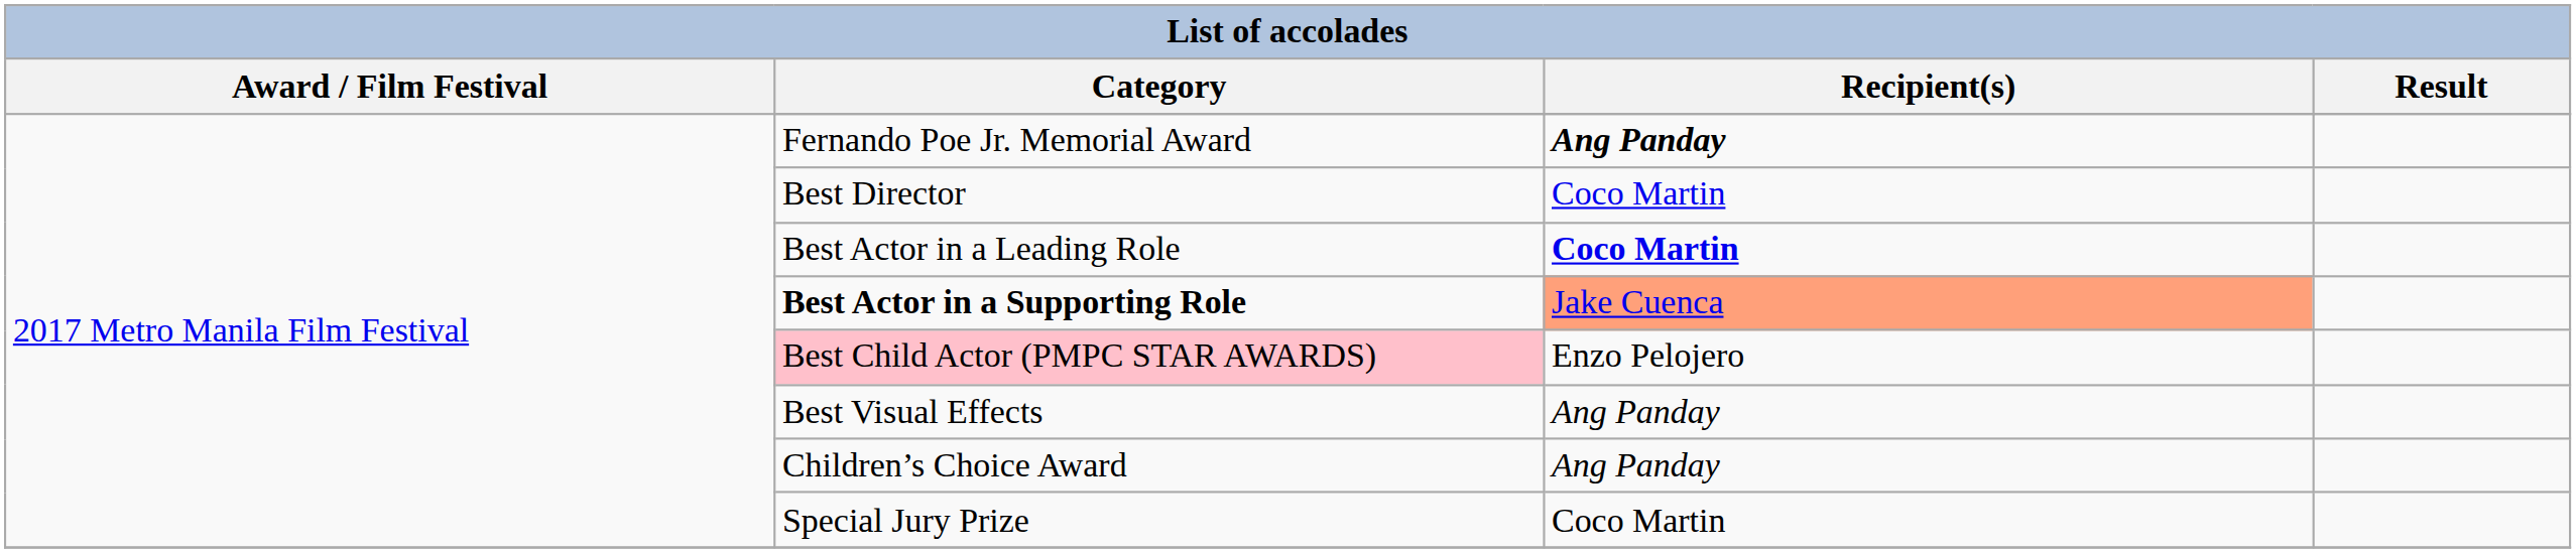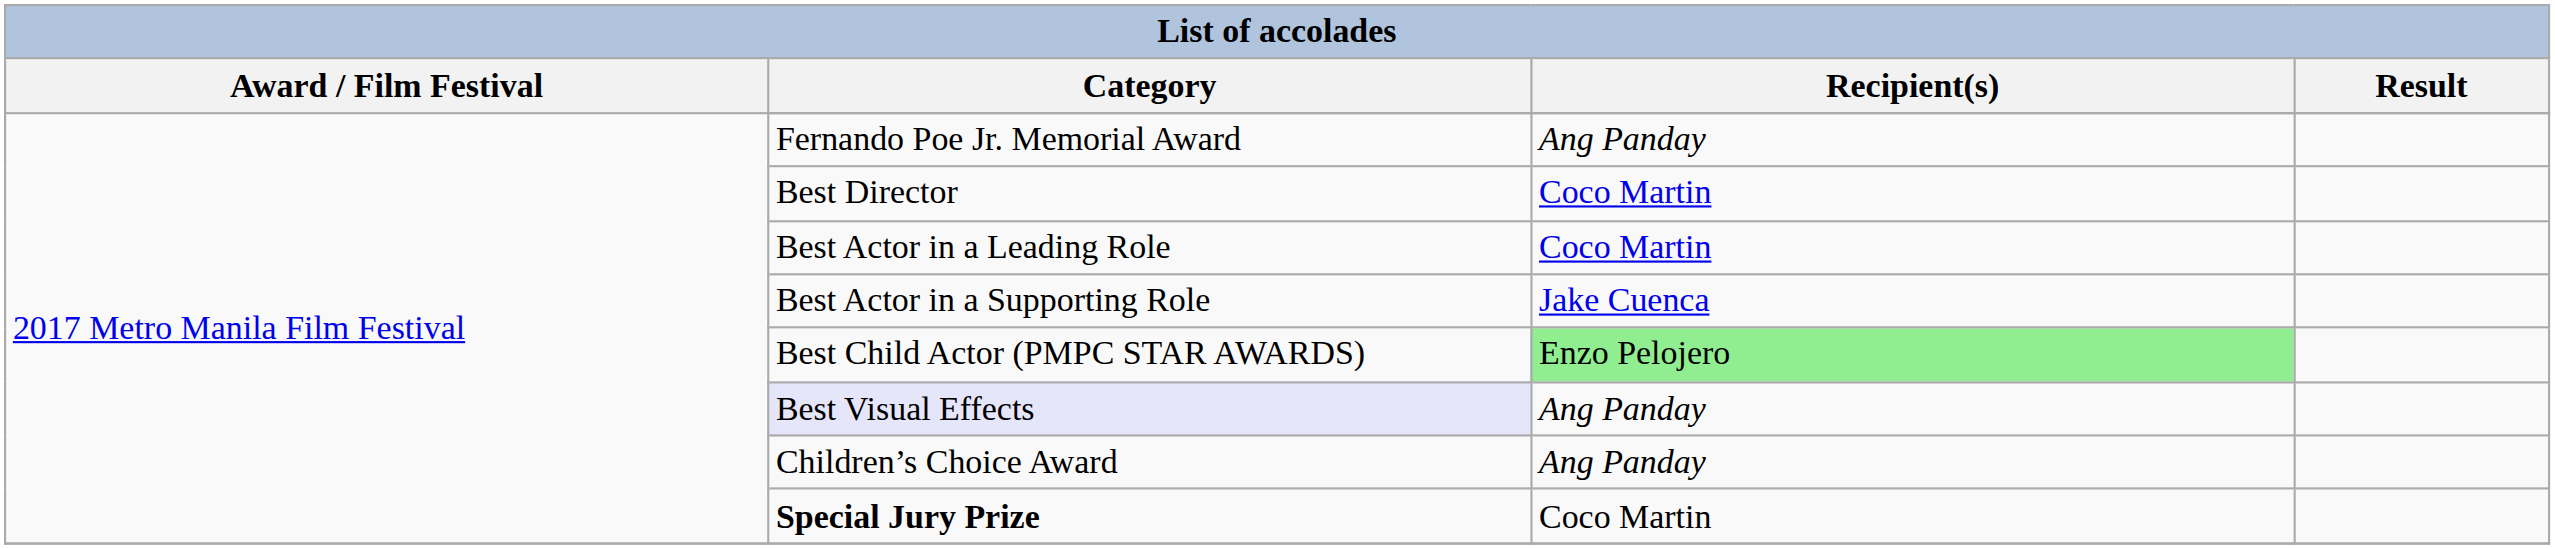Fernando Poe Jr. Memorial Award | Recipient(s): bold -> normal
Best Actor in a Leading Role | Recipient(s): bold -> normal
Best Actor in a Supporting Role | Category: bold -> normal
Best Actor in a Supporting Role | Recipient(s): lightsalmon background -> no background
Best Child Actor (PMPC STAR AWARDS) | Category: pink background -> no background
Best Child Actor (PMPC STAR AWARDS) | Recipient(s): no background -> lightgreen background
Best Visual Effects | Category: no background -> lavender background
Special Jury Prize | Category: normal -> bold
